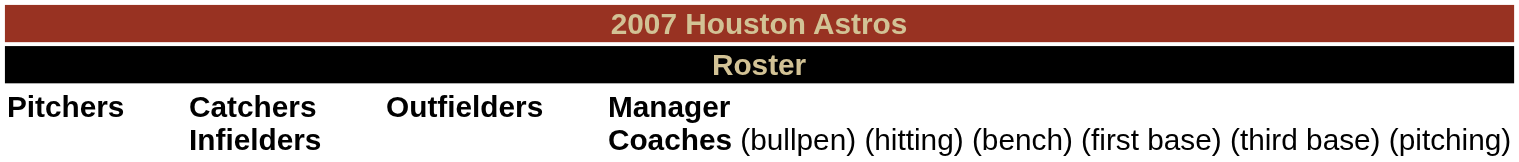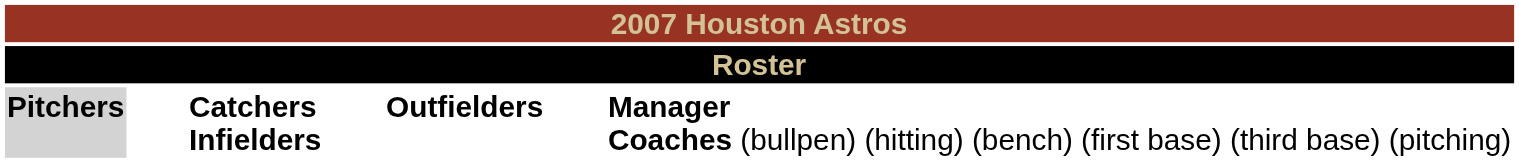Pitchers | column 1: no background -> lightgrey background
